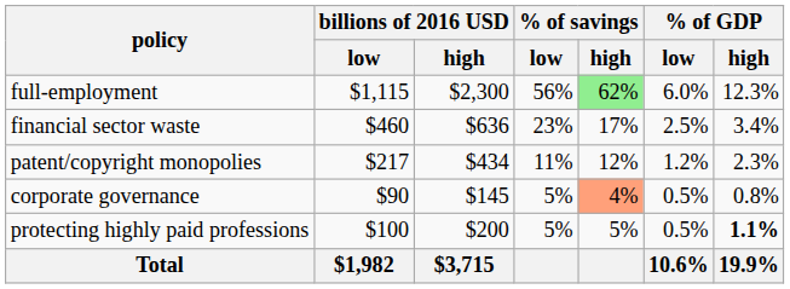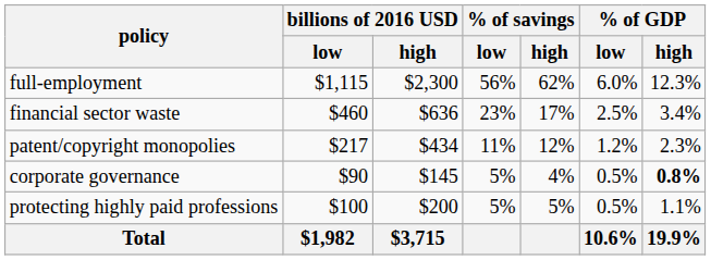full-employment | % of savings / high: lightgreen background -> no background
corporate governance | % of savings / high: lightsalmon background -> no background
corporate governance | % of GDP / high: normal -> bold
protecting highly paid professions | % of GDP / high: bold -> normal
